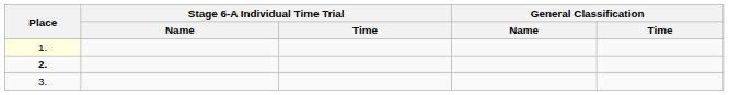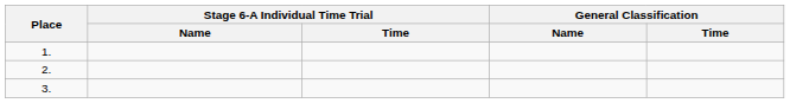1. | Place: lightyellow background -> no background
2. | Place: bold -> normal
